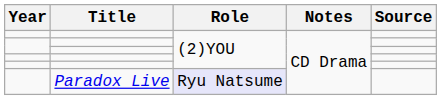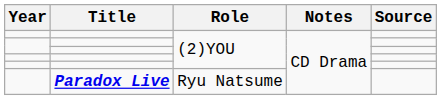Paradox Live | Title: normal -> bold
Paradox Live | Role: lavender background -> no background
